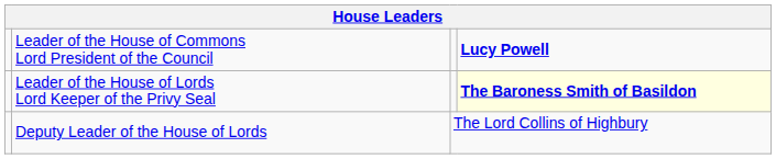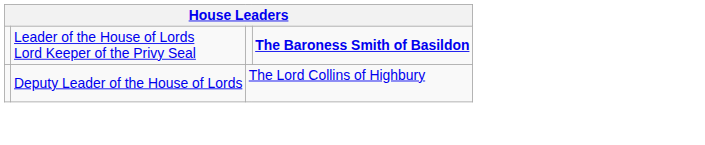- row: Leader of the House of Commons Lord President of the Council | Lucy Powell
Leader of the House of Lords Lord Keeper of the Privy Seal | column 4: lightyellow background -> no background
